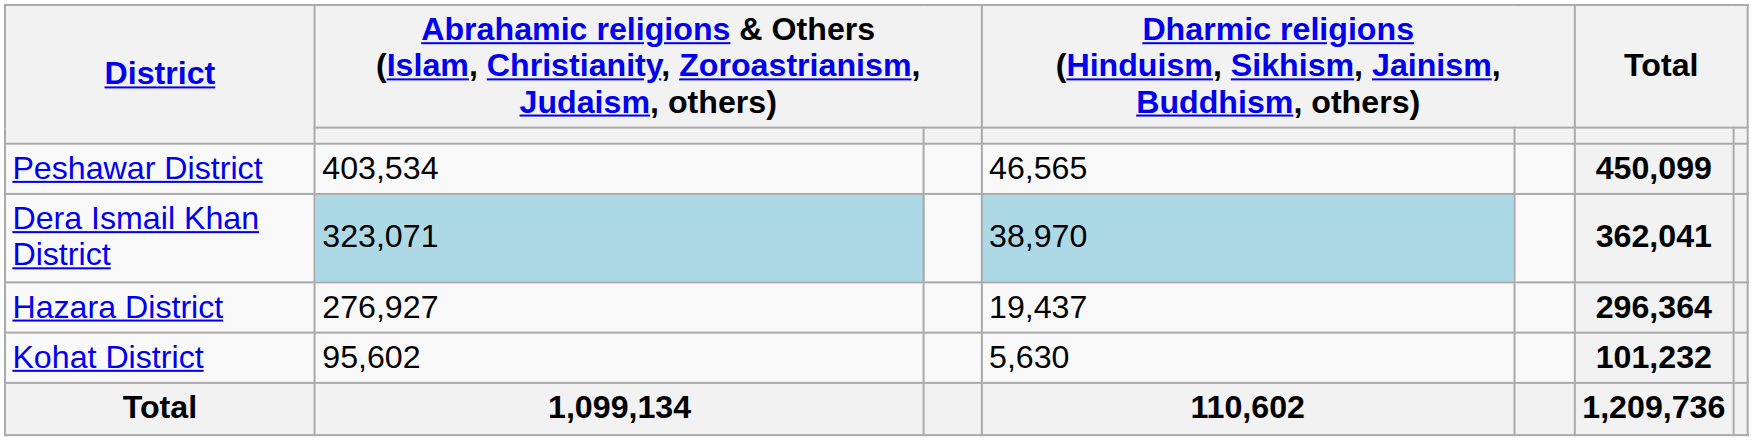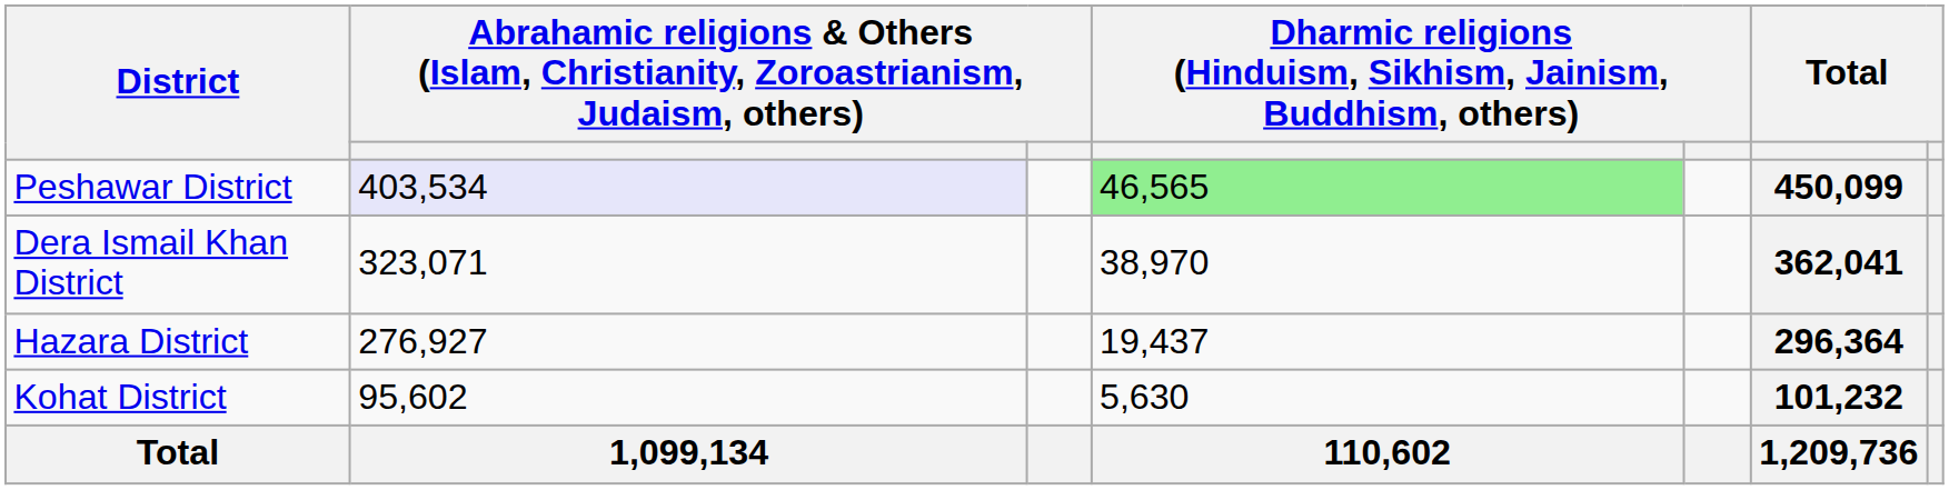Peshawar District | column 2: no background -> lavender background
Peshawar District | column 4: no background -> lightgreen background
Dera Ismail Khan District | column 2: lightblue background -> no background
Dera Ismail Khan District | column 4: lightblue background -> no background
